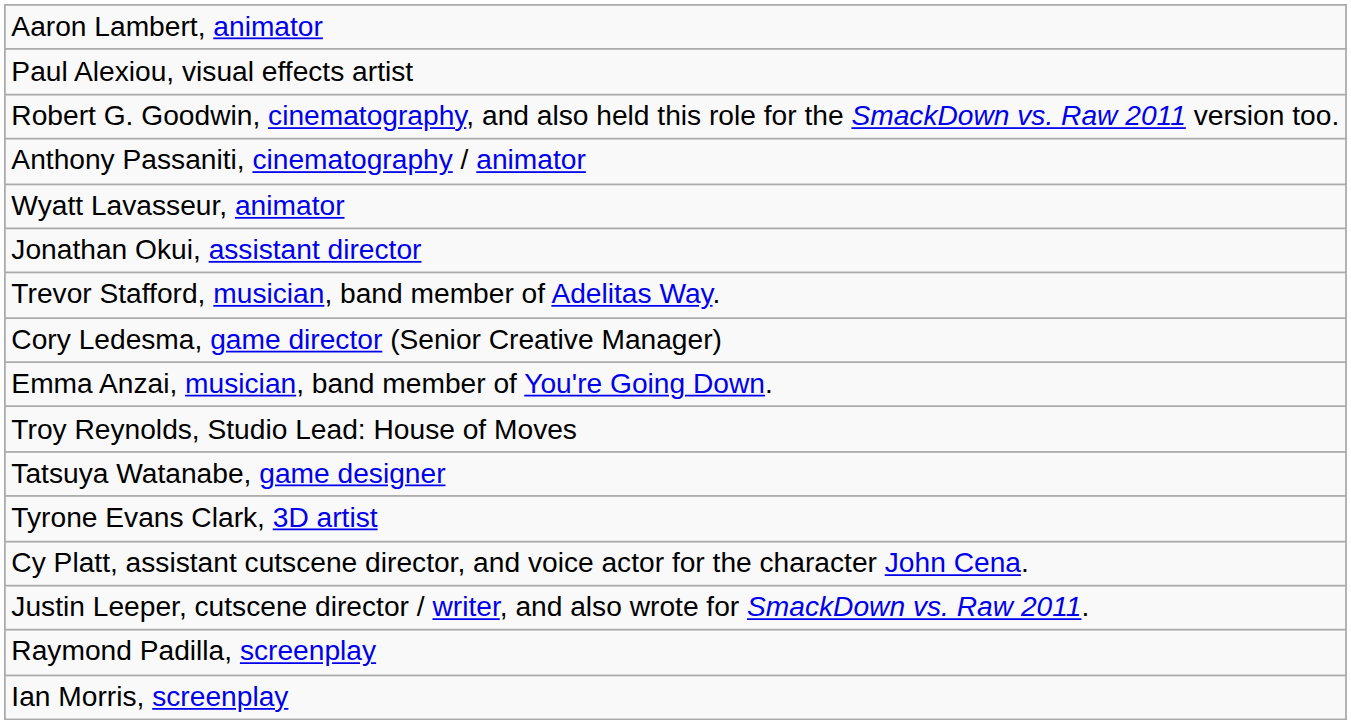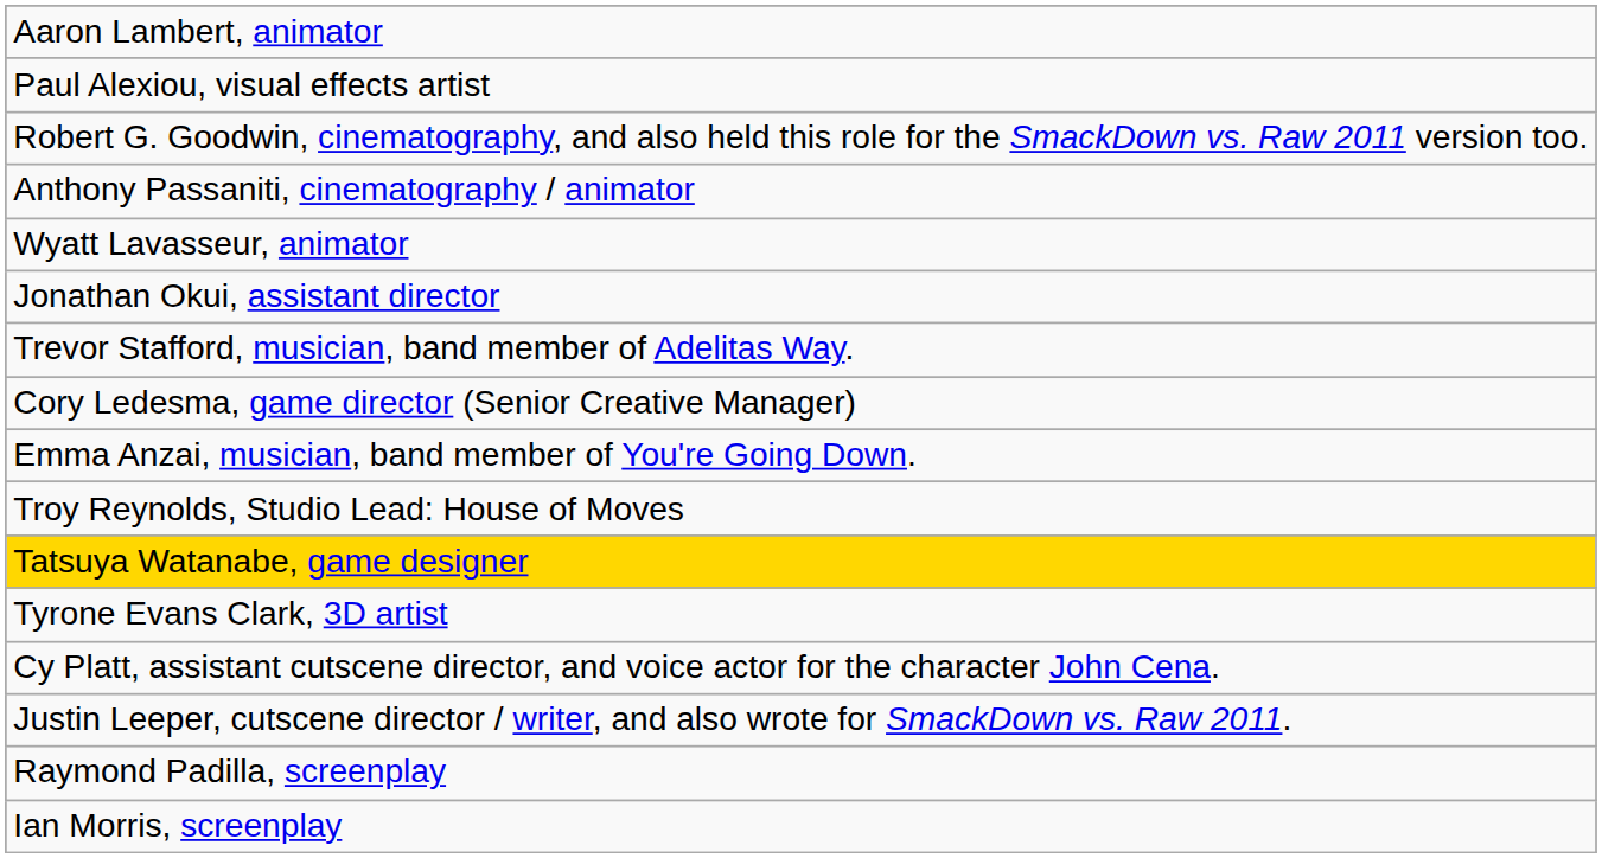row 11 | column 1: no background -> gold background
